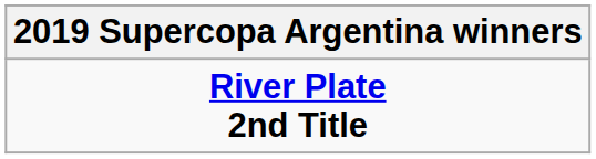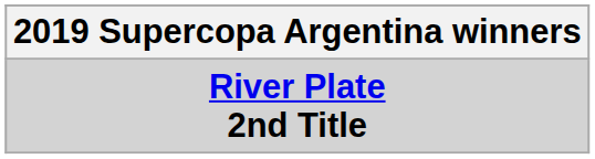row 2 | column 1: no background -> lightgrey background
